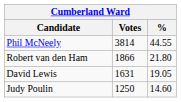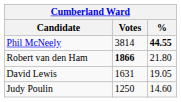Phil McNeely | %: normal -> bold
Robert van den Ham | Votes: normal -> bold
